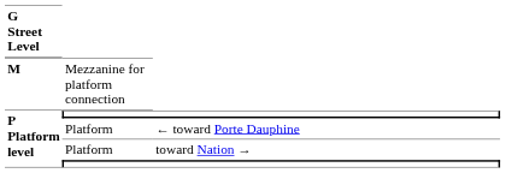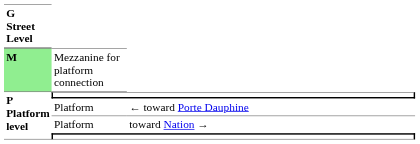Mezzanine for platform connection | G Street Level: no background -> lightgreen background
